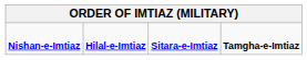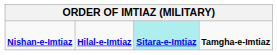Nishan-e-Imtiaz | column 3: no background -> paleturquoise background
